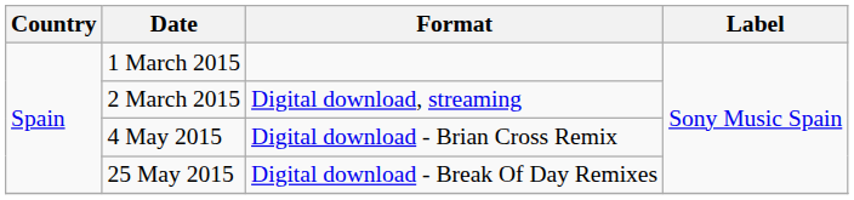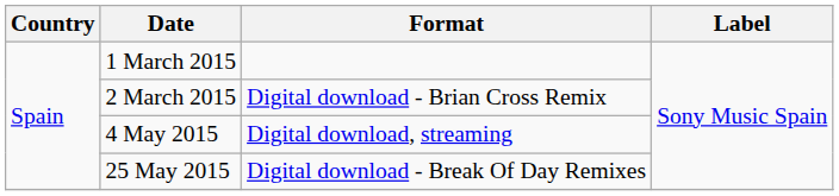2 March 2015 | Format: Digital download, streaming -> Digital download - Brian Cross Remix
4 May 2015 | Format: Digital download - Brian Cross Remix -> Digital download, streaming
